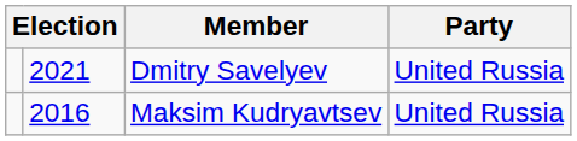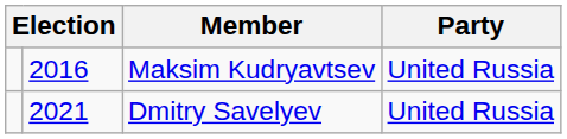rows swapped: Maksim Kudryavtsev <-> Dmitry Savelyev
